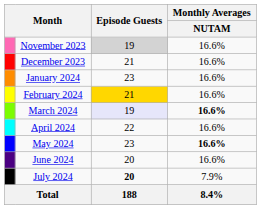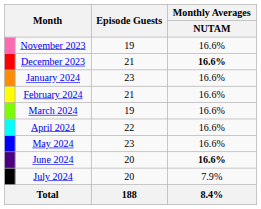November 2023 | Episode Guests: lightgrey background -> no background
December 2023 | Monthly Averages / NUTAM: normal -> bold
February 2024 | Episode Guests: gold background -> no background
March 2024 | Episode Guests: lavender background -> no background
March 2024 | Monthly Averages / NUTAM: bold -> normal
May 2024 | Monthly Averages / NUTAM: bold -> normal
June 2024 | Monthly Averages / NUTAM: normal -> bold
July 2024 | Episode Guests: bold -> normal
